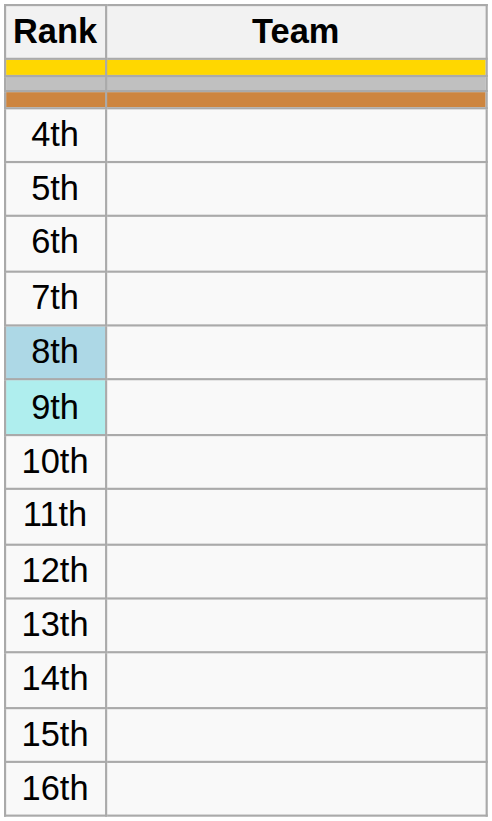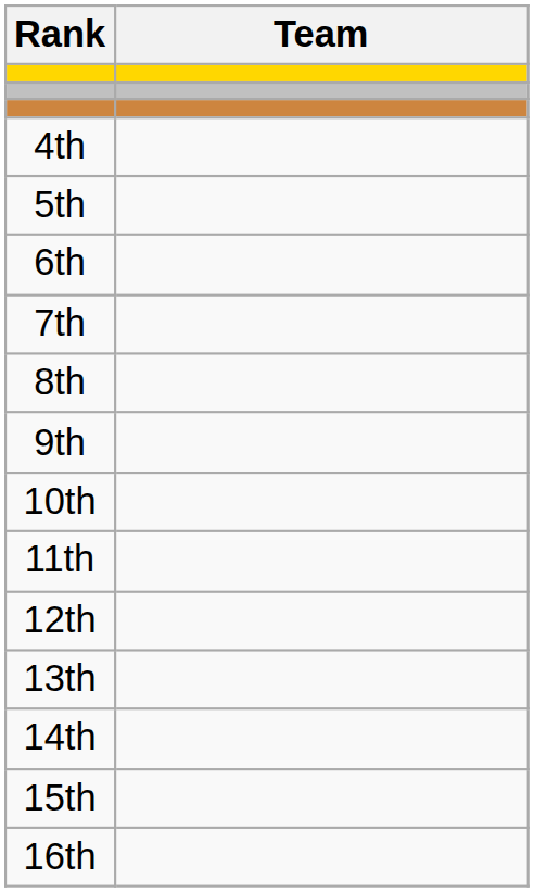row 9 | Rank: lightblue background -> no background
row 10 | Rank: paleturquoise background -> no background
